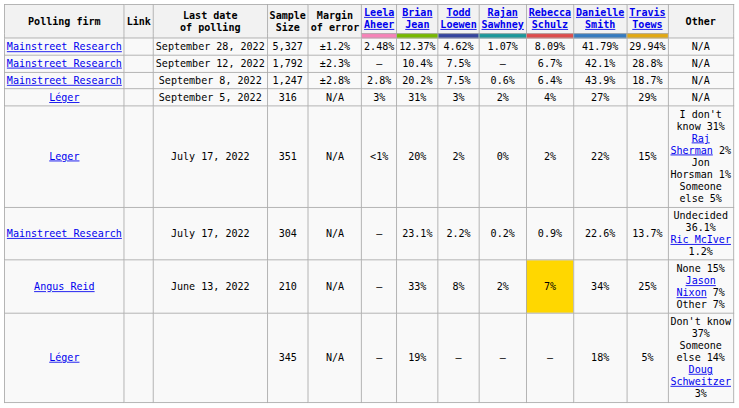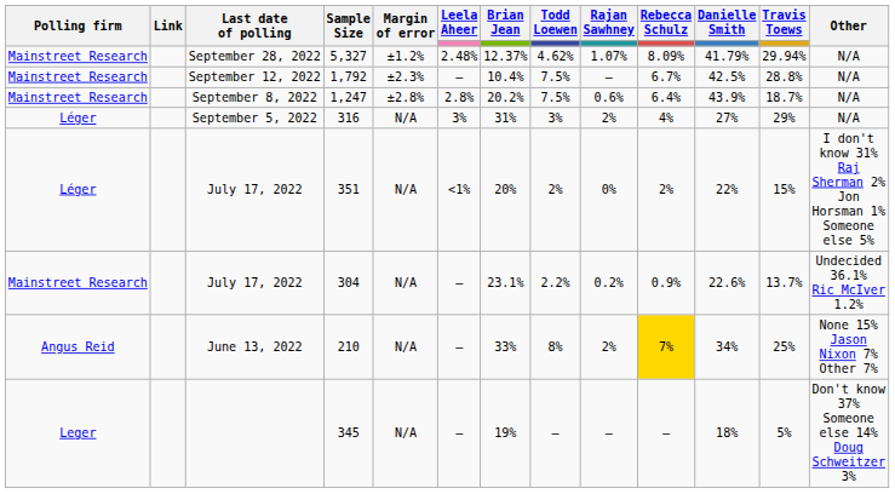1,792 | Danielle Smith: 42.1% -> 42.5%
351 | Polling firm: Leger -> Léger
345 | Polling firm: Léger -> Leger
